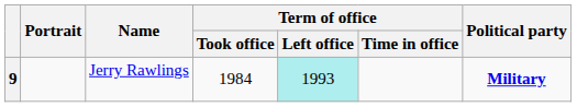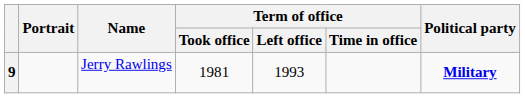9 | Term of office / Took office: 1984 -> 1981
9 | Term of office / Left office: paleturquoise background -> no background
